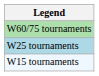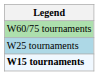row 4 | column 1: normal -> bold
